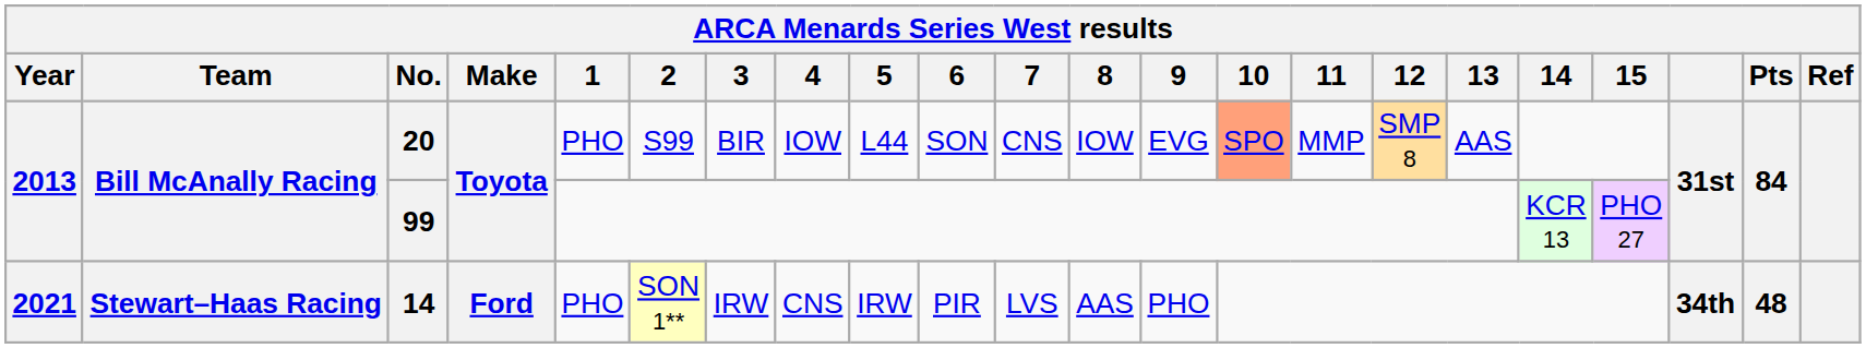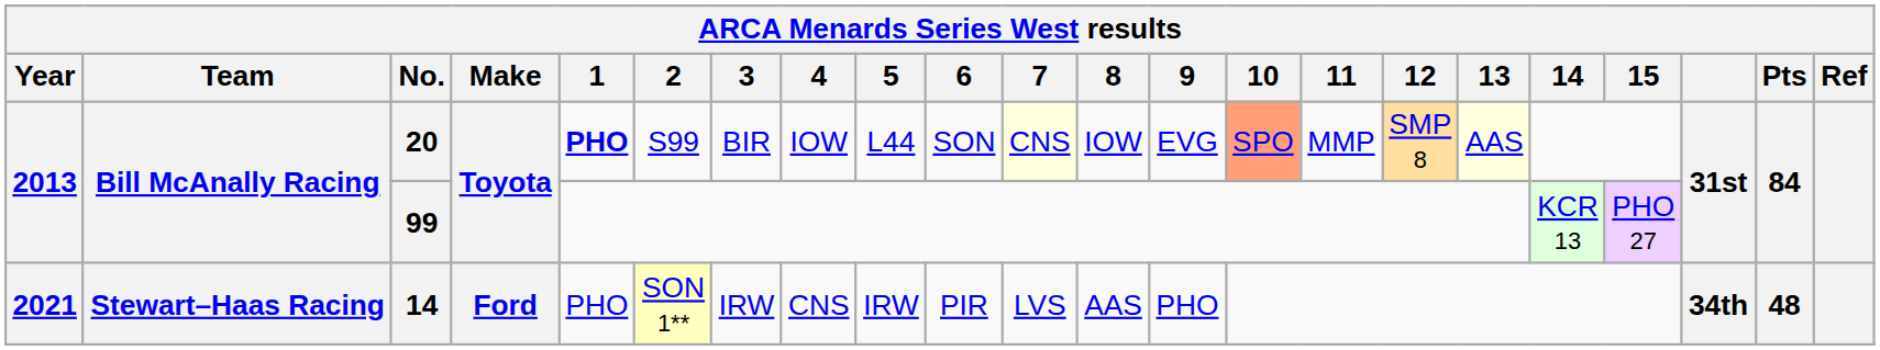20 | 1: normal -> bold
20 | 7: no background -> lightyellow background
20 | 13: no background -> lightyellow background
